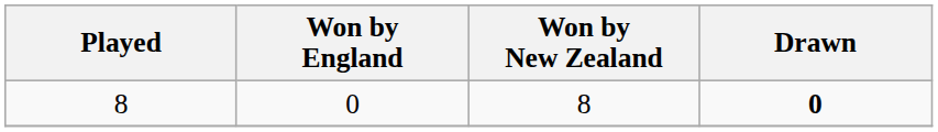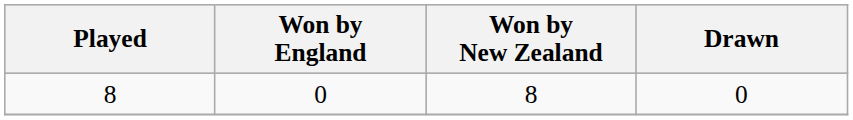row 2 | Drawn: bold -> normal
